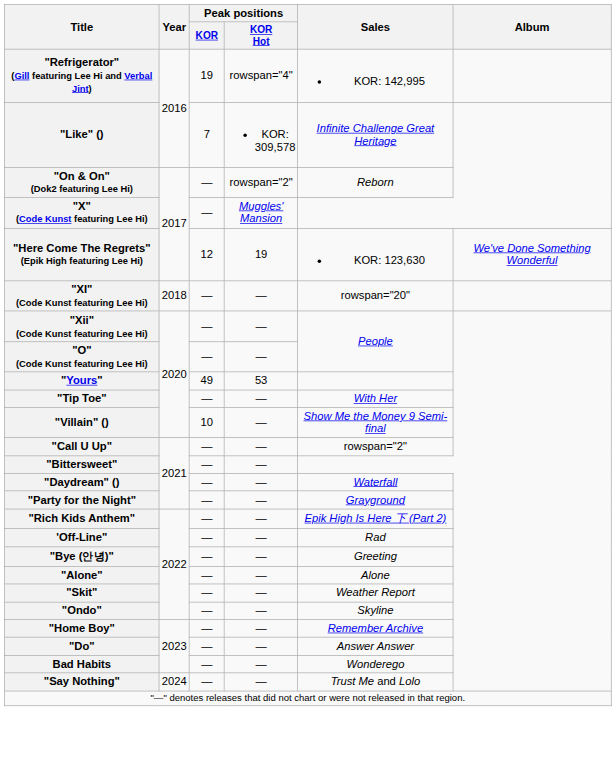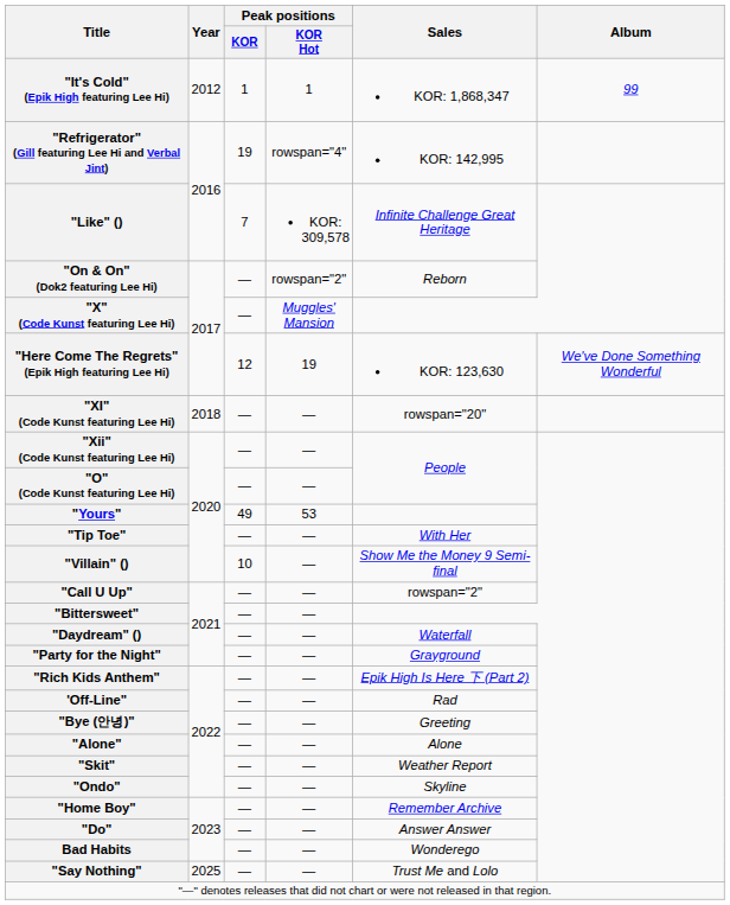+ row: "It's Cold" (Epik High featuring Lee Hi) | 2012 | 1 | 1 | KOR: 1,868,347 | 99
"Say Nothing" | Year: 2024 -> 2025
